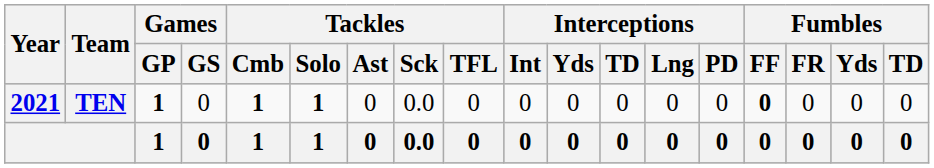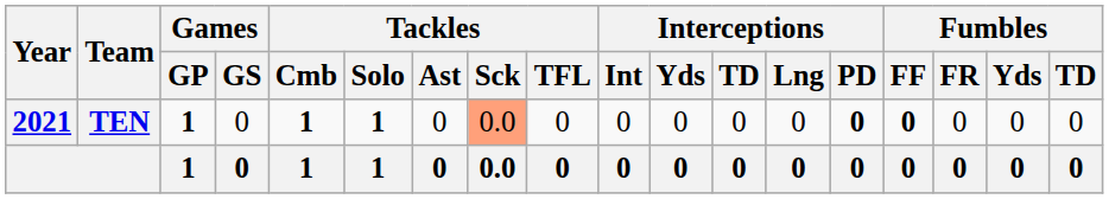TEN | Tackles / Sck: no background -> lightsalmon background
TEN | Interceptions / PD: normal -> bold
